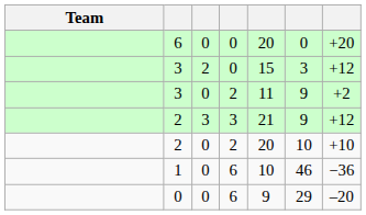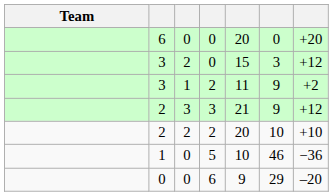row 4 | column 3: 0 -> 1
row 6 | column 3: 0 -> 2
row 7 | column 4: 6 -> 5
